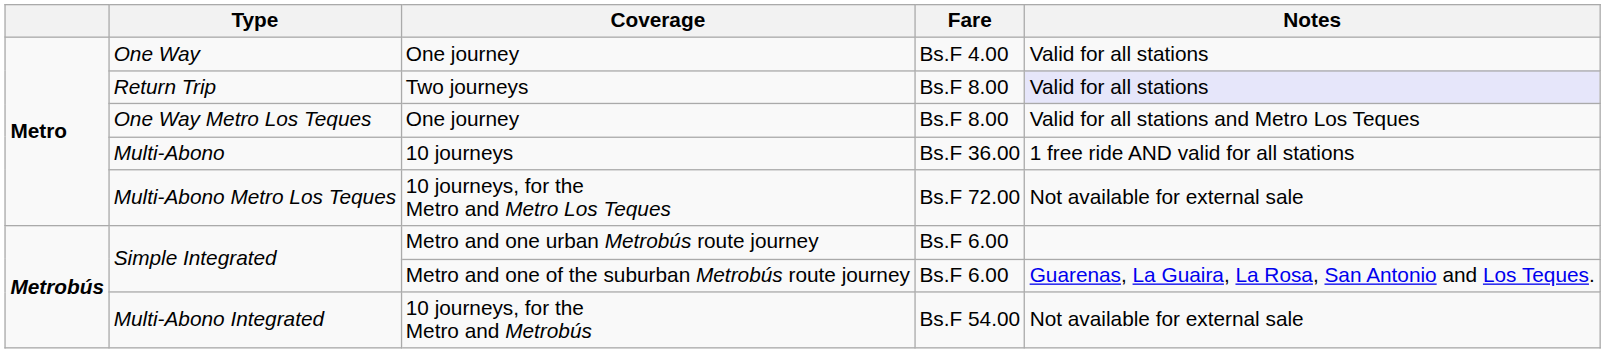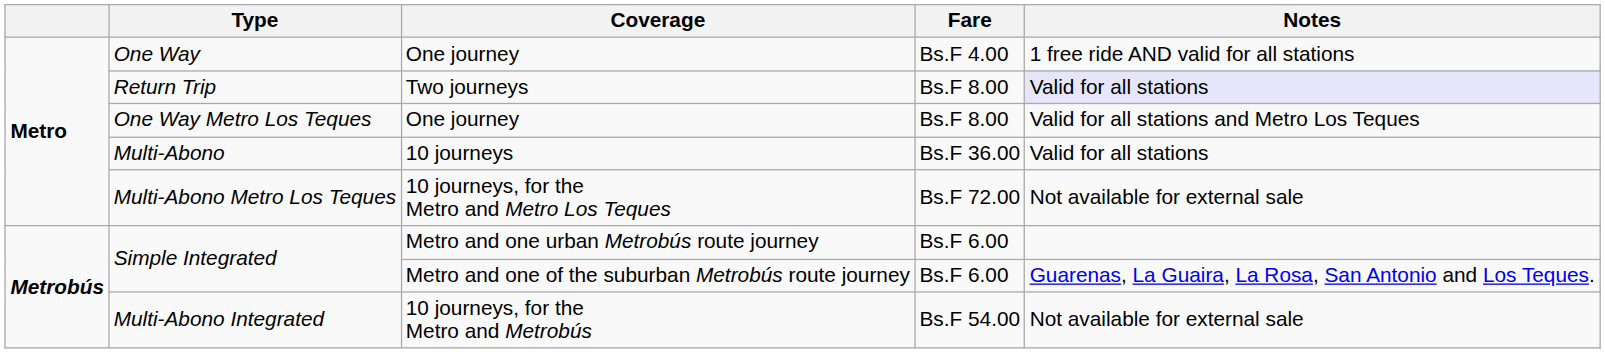One Way | Notes: Valid for all stations -> 1 free ride AND valid for all stations
Multi-Abono | Notes: 1 free ride AND valid for all stations -> Valid for all stations
